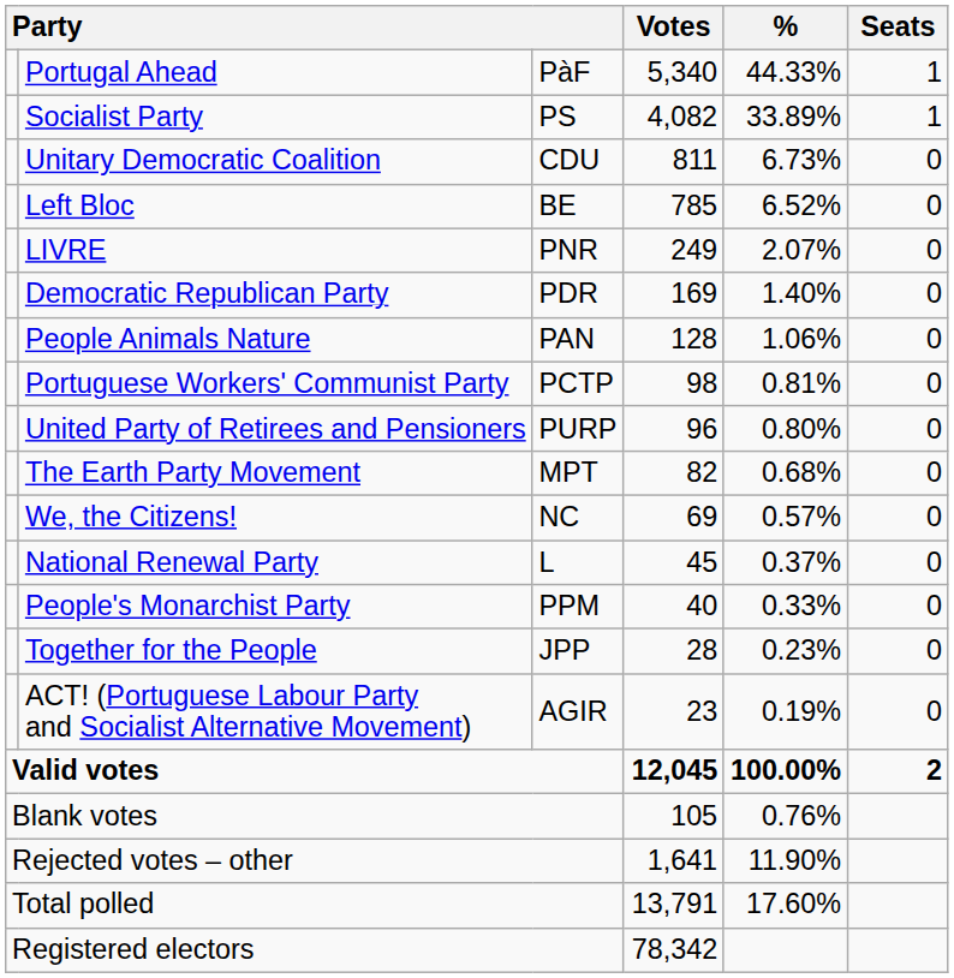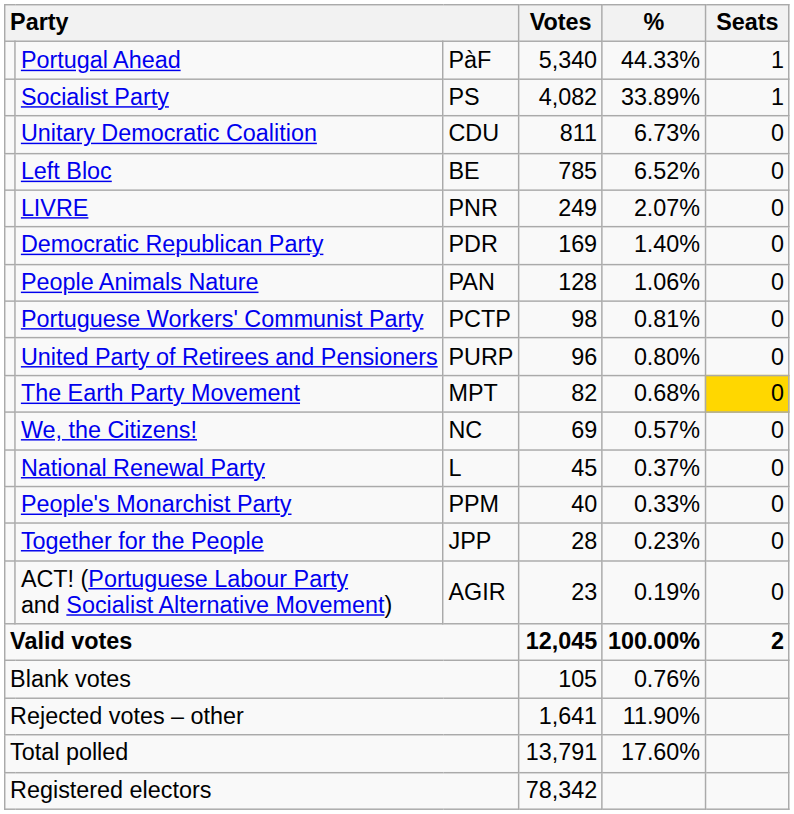The Earth Party Movement | Seats: no background -> gold background
